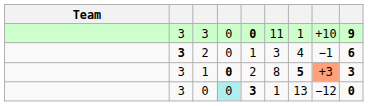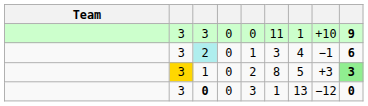row 2 | column 5: bold -> normal
row 3 | column 2: bold -> normal
row 3 | column 3: no background -> paleturquoise background
row 4 | column 2: no background -> gold background
row 4 | column 4: bold -> normal
row 4 | column 7: bold -> normal
row 4 | column 8: lightsalmon background -> no background
row 4 | column 9: no background -> lightgreen background
row 5 | column 3: normal -> bold
row 5 | column 4: paleturquoise background -> no background
row 5 | column 5: bold -> normal
